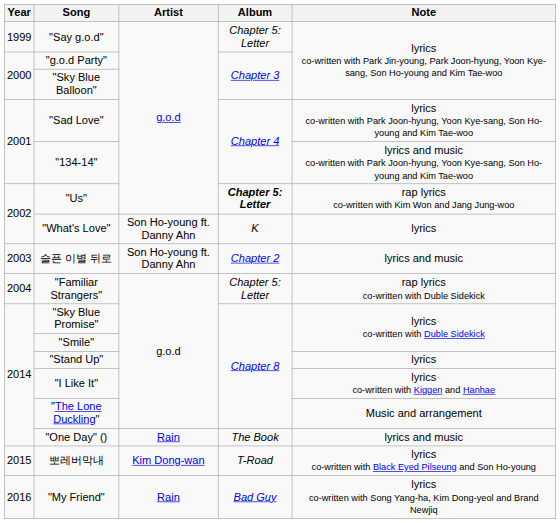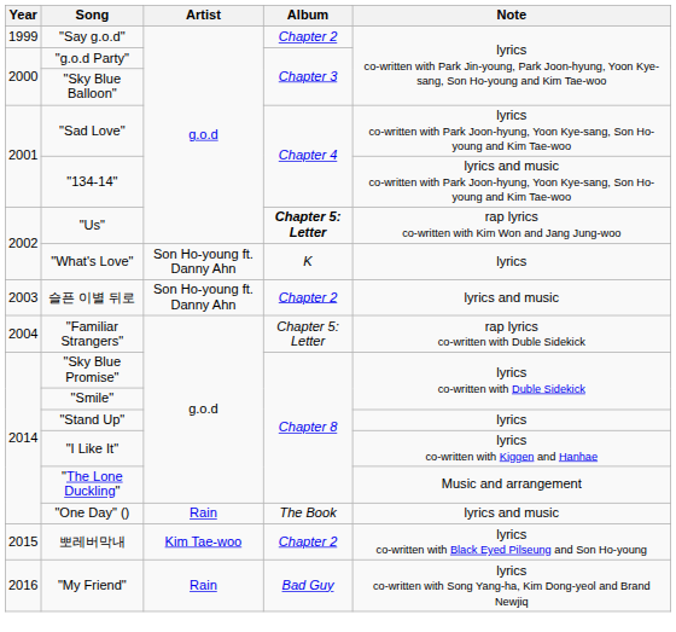"Say g.o.d" | Album: Chapter 5: Letter -> Chapter 2
뽀레버막내 | Artist: Kim Dong-wan -> Kim Tae-woo
뽀레버막내 | Album: T-Road -> Chapter 2
